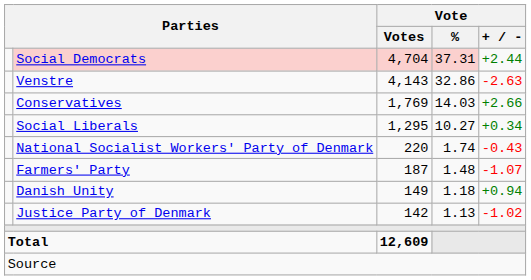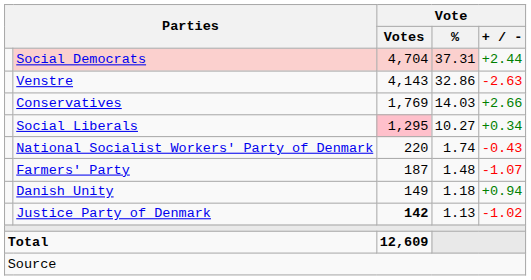Social Liberals | Vote / Votes: no background -> pink background
Justice Party of Denmark | Vote / Votes: normal -> bold
